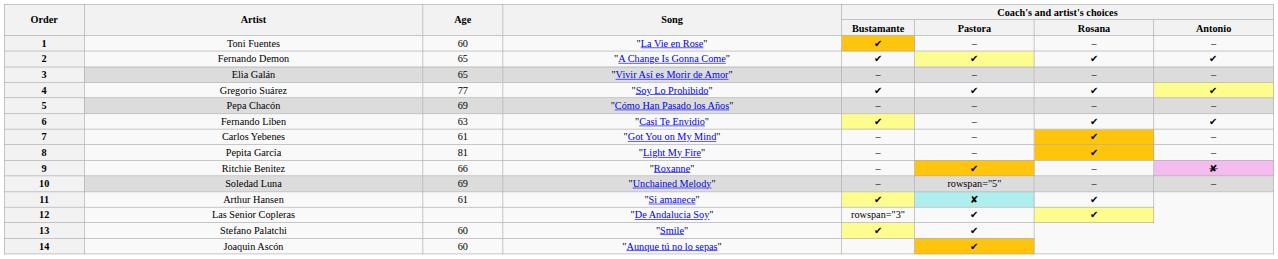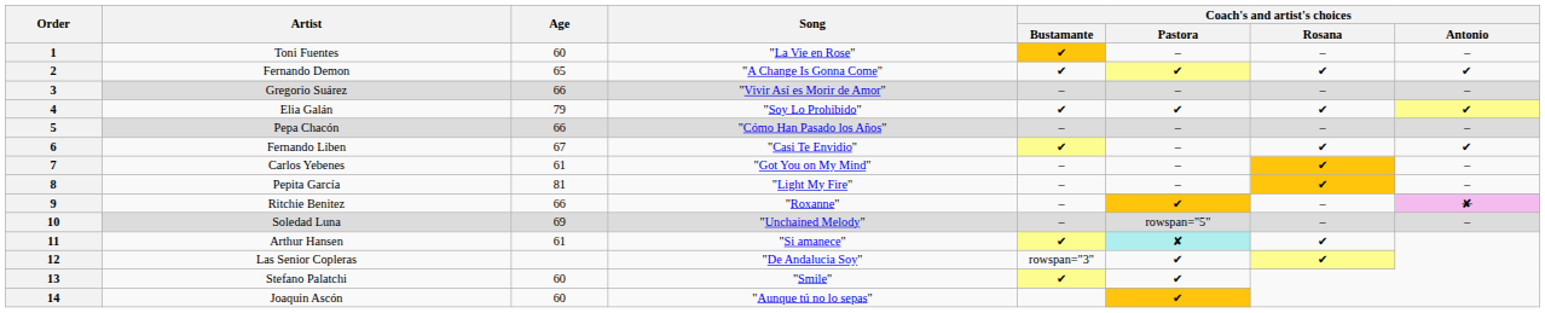3 | Artist: Elia Galán -> Gregorio Suárez
3 | Age: 65 -> 66
4 | Artist: Gregorio Suárez -> Elia Galán
4 | Age: 77 -> 79
5 | Age: 69 -> 66
6 | Age: 63 -> 67
